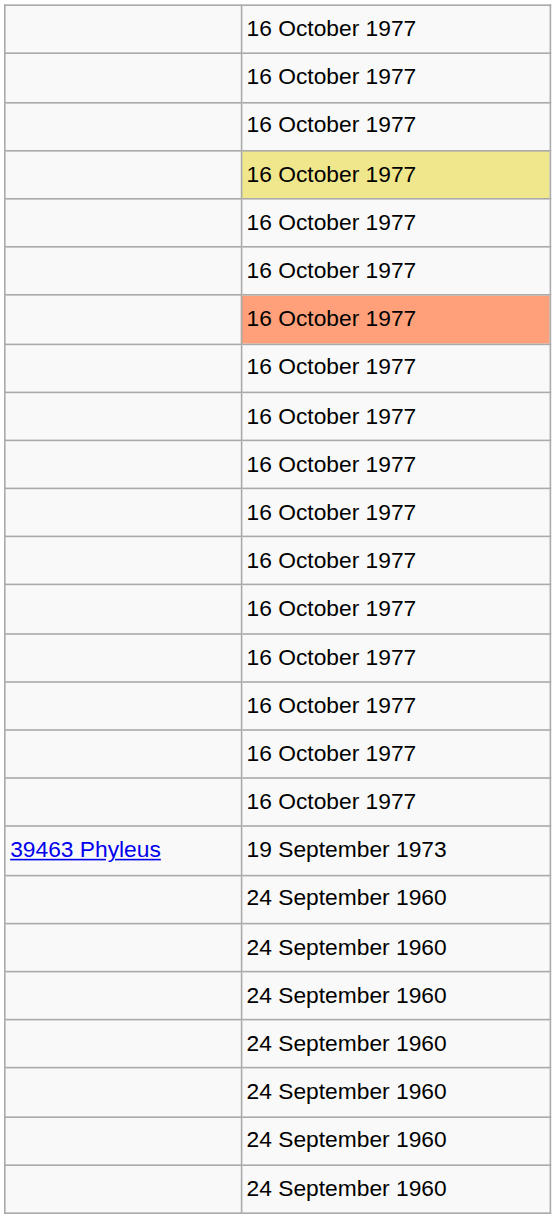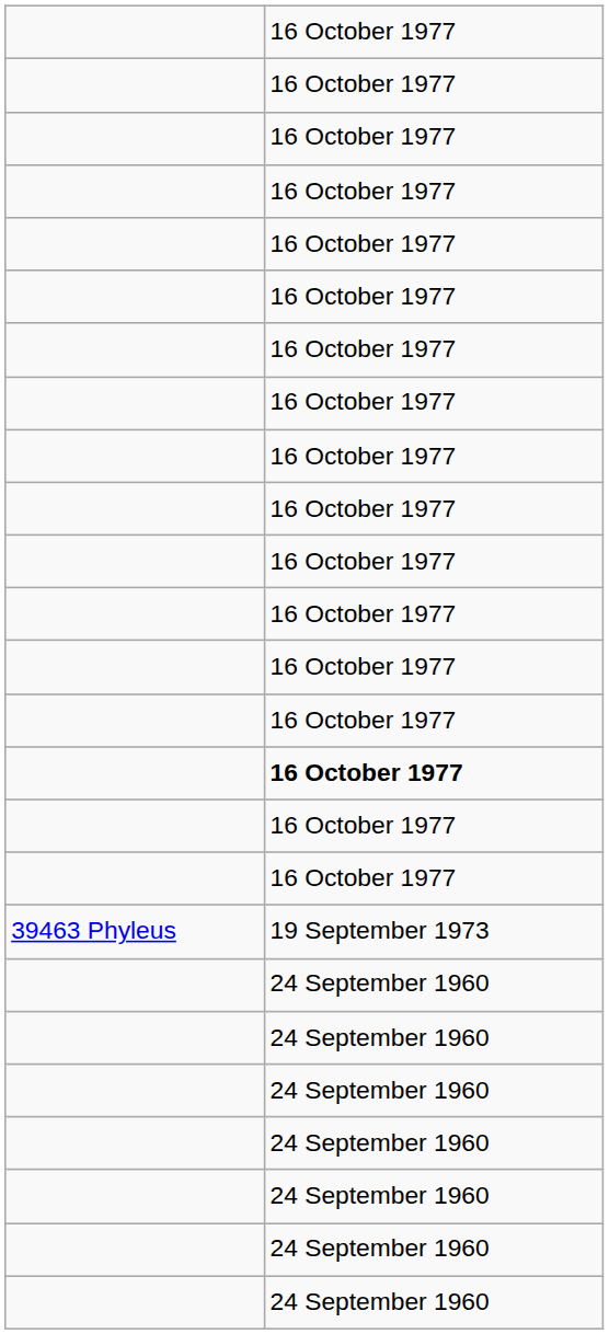row 4 | column 2: khaki background -> no background
row 7 | column 2: lightsalmon background -> no background
row 15 | column 2: normal -> bold
